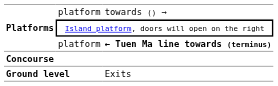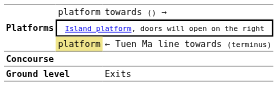platform / ← Tuen Ma line towards (terminus) | column 2: no background -> khaki background
platform / ← Tuen Ma line towards (terminus) | column 3: bold -> normal
